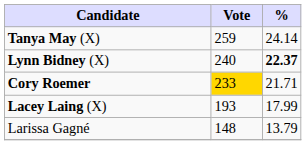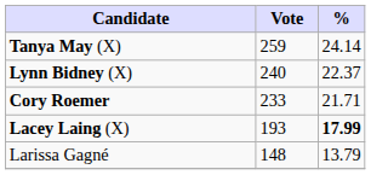Lynn Bidney (X) | %: bold -> normal
Cory Roemer | Vote: gold background -> no background
Lacey Laing (X) | %: normal -> bold
